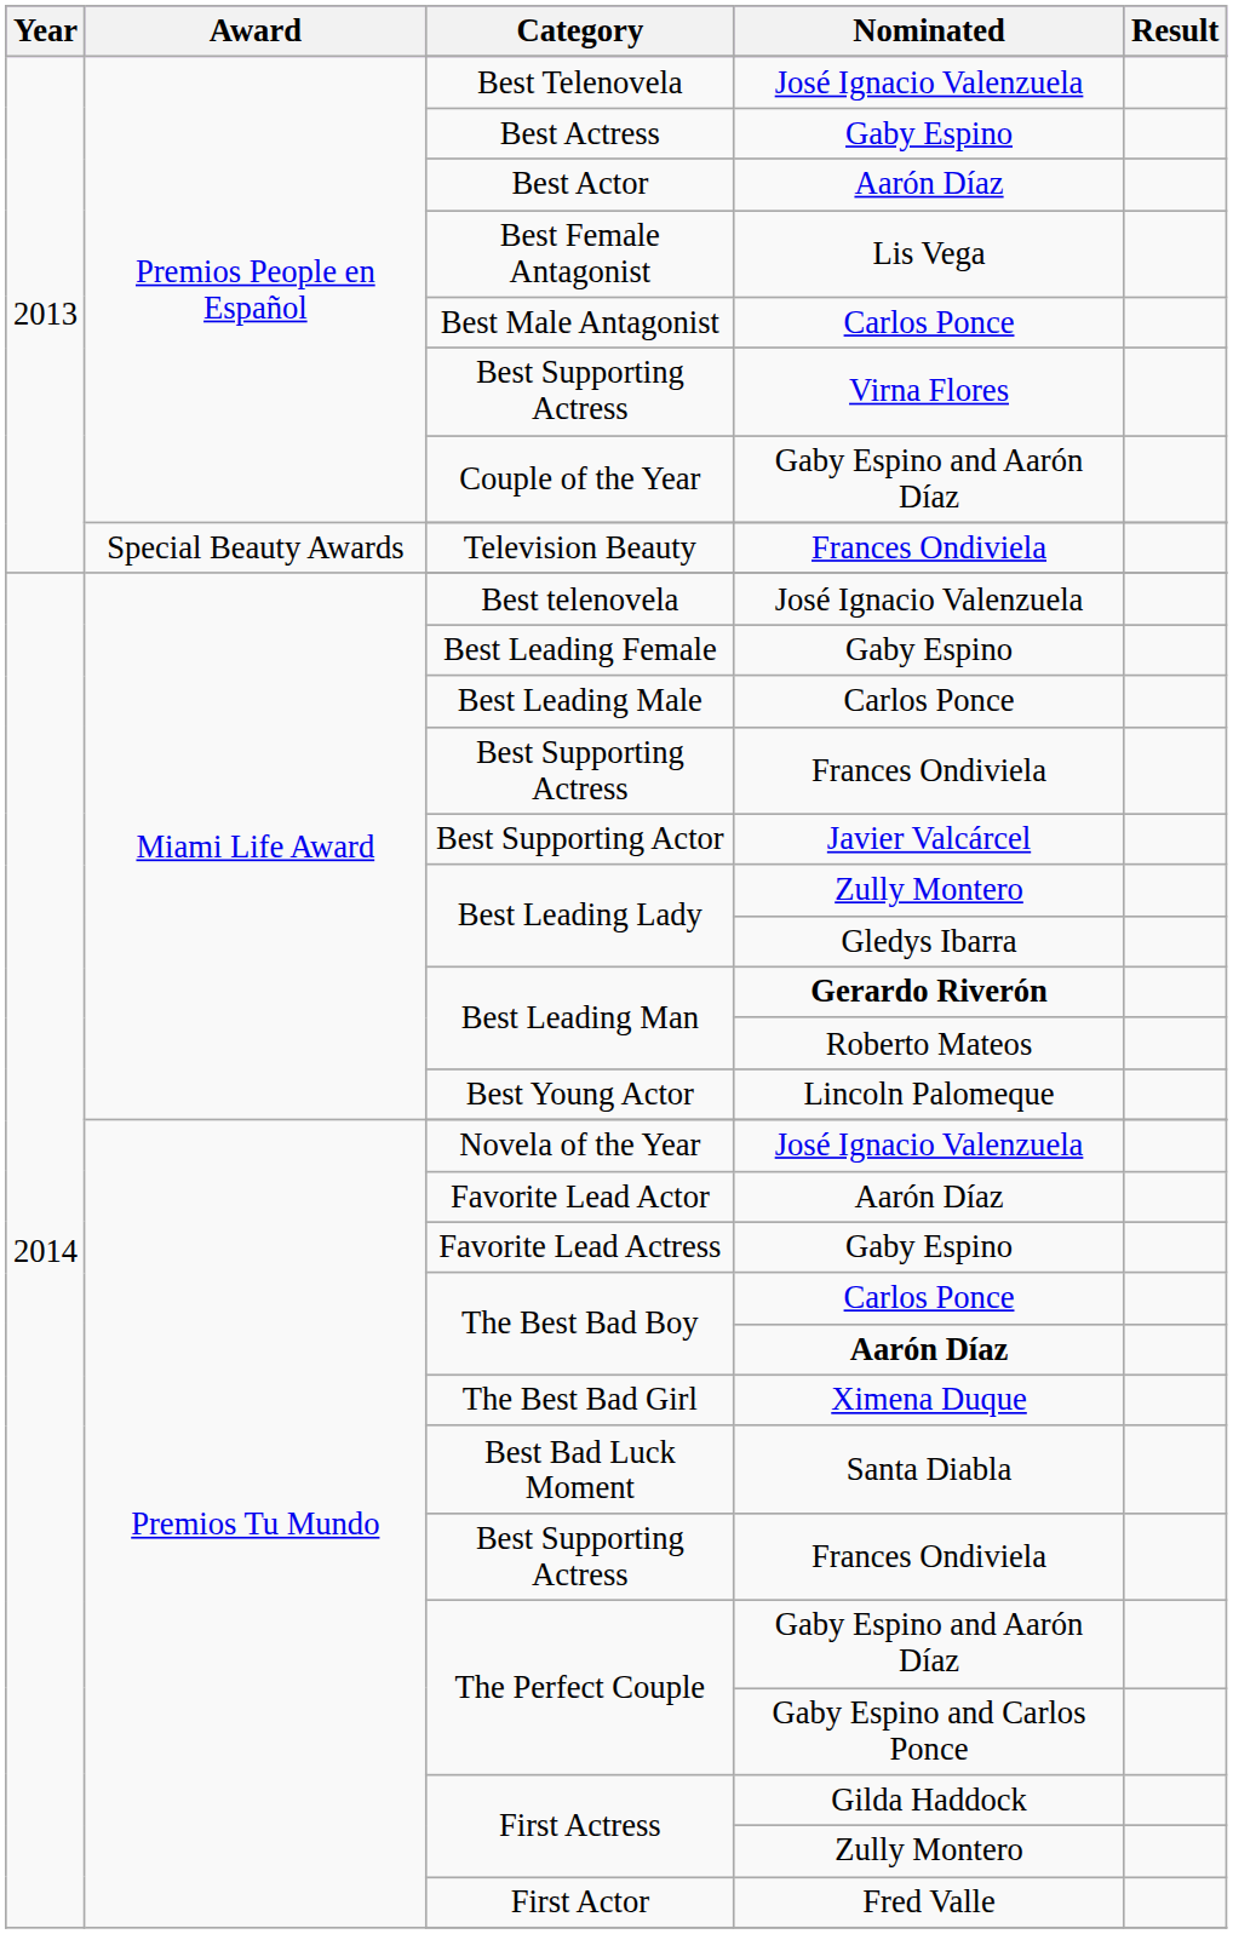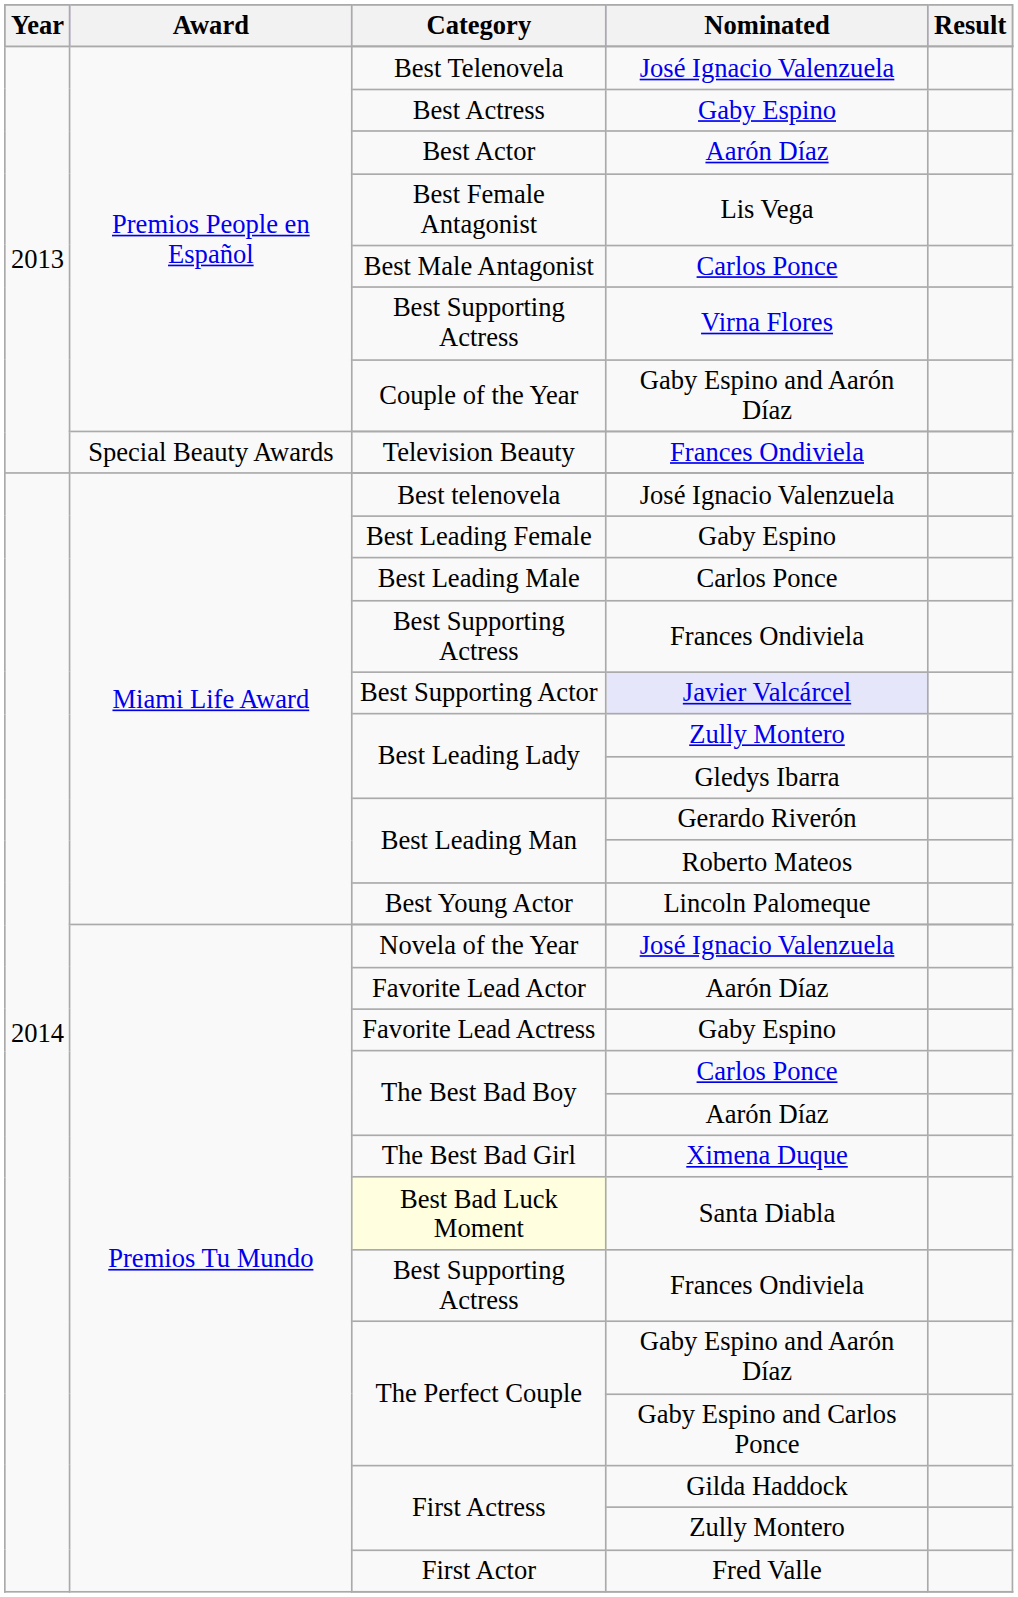Best Supporting Actor | Nominated: no background -> lavender background
Best Leading Man / Gerardo Riverón | Nominated: bold -> normal
The Best Bad Boy / Aarón Díaz | Nominated: bold -> normal
Best Bad Luck Moment | Category: no background -> lightyellow background
